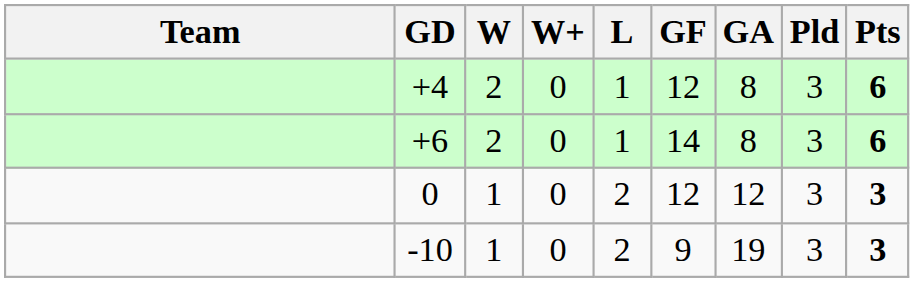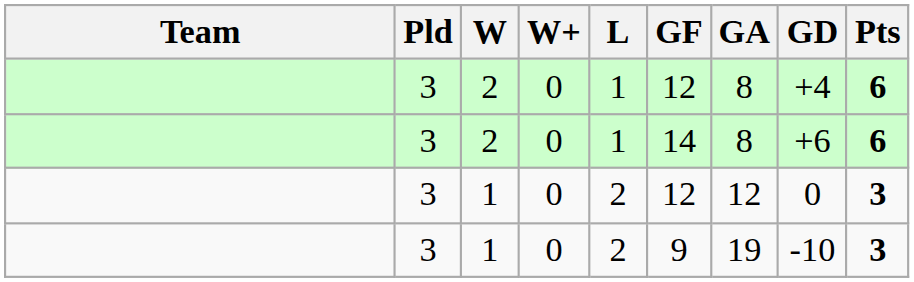columns swapped: Pld <-> GD
